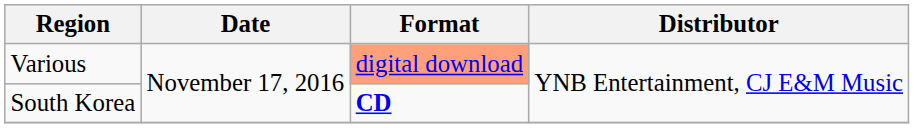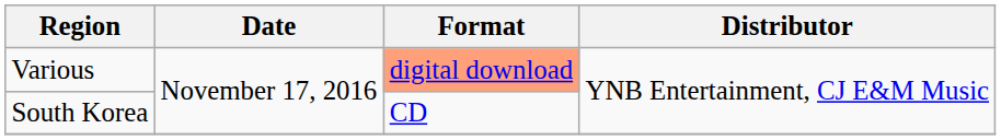South Korea | Format: bold -> normal
